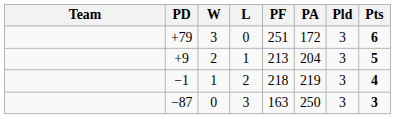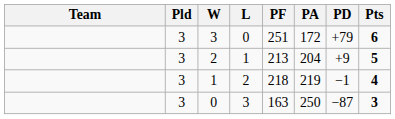columns swapped: Pld <-> PD
